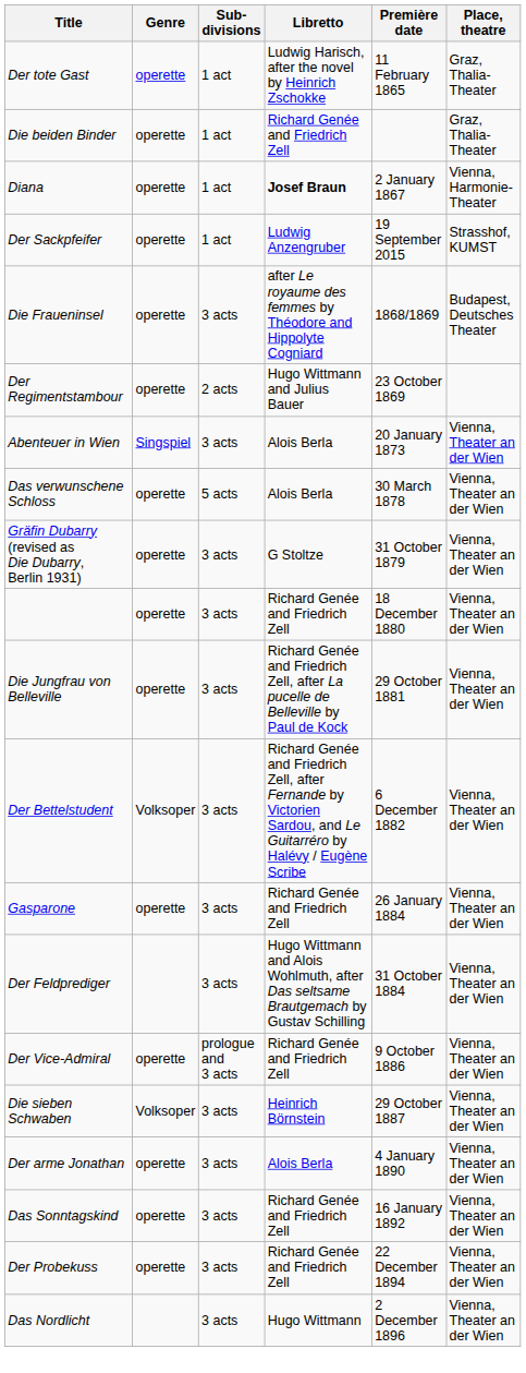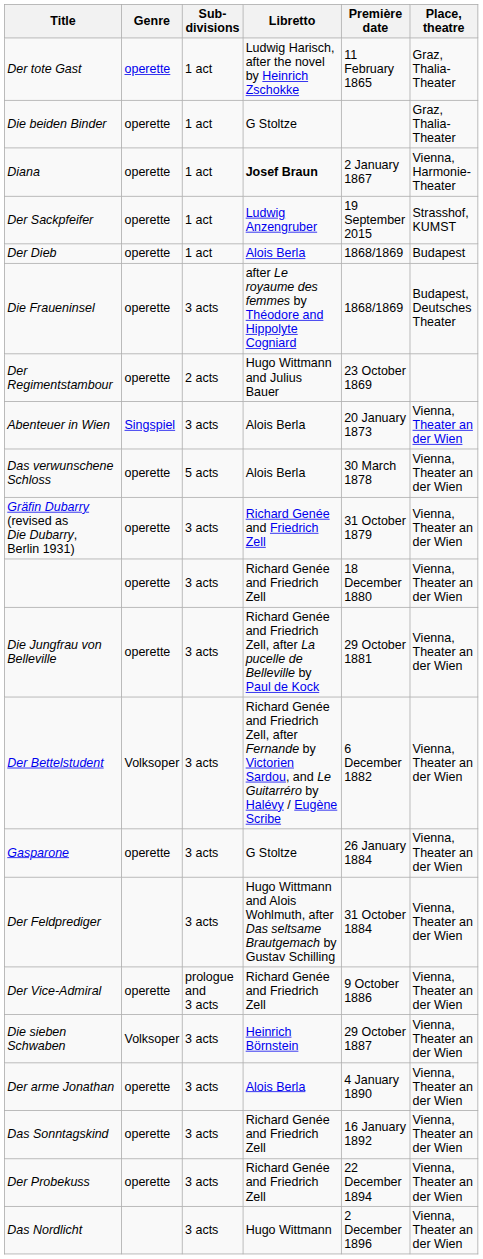Die beiden Binder | Libretto: Richard Genée and Friedrich Zell -> G Stoltze
+ row: Der Dieb | operette | 1 act | Alois Berla | 1868/1869 | Budapest
Gräfin Dubarry (revised as Die Dubarry, Berlin 1931) | Libretto: G Stoltze -> Richard Genée and Friedrich Zell
Gasparone | Libretto: Richard Genée and Friedrich Zell -> G Stoltze
